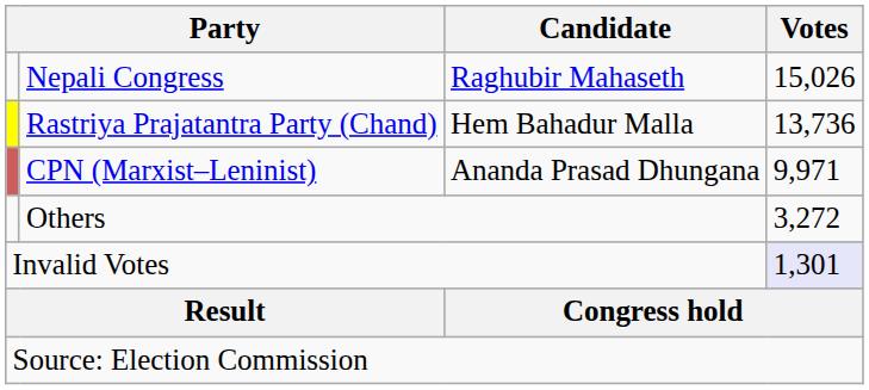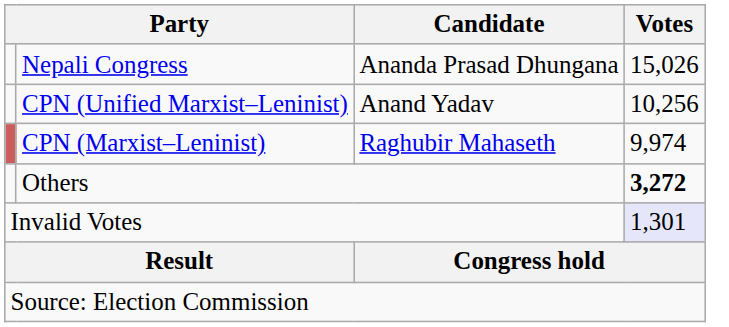Nepali Congress | Candidate: Raghubir Mahaseth -> Ananda Prasad Dhungana
- row: Rastriya Prajatantra Party (Chand) | Hem Bahadur Malla | 13,736
+ row: CPN (Unified Marxist–Leninist) | Anand Yadav | 10,256
CPN (Marxist–Leninist) | Candidate: Ananda Prasad Dhungana -> Raghubir Mahaseth
CPN (Marxist–Leninist) | Votes: 9,971 -> 9,974
Others | Votes: normal -> bold
